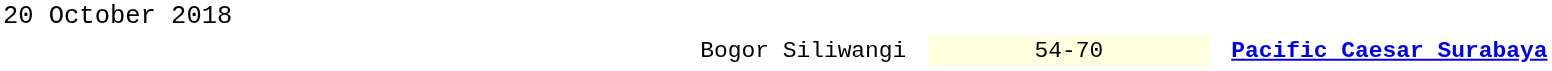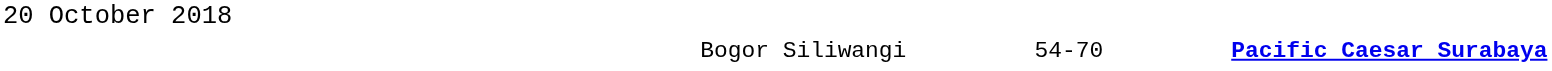Bogor Siliwangi | column 2: lightyellow background -> no background
